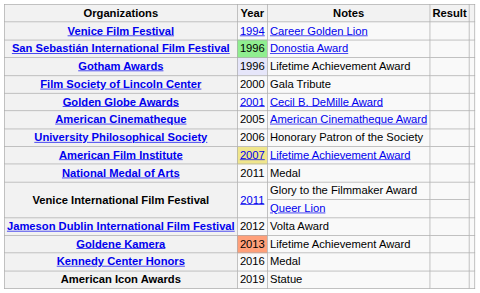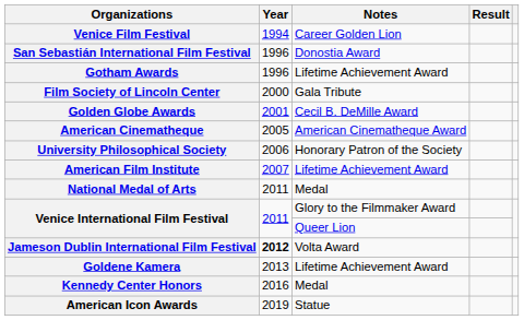San Sebastián International Film Festival | Year: lightgreen background -> no background
Gotham Awards | Year: lavender background -> no background
American Film Institute | Year: khaki background -> no background
Jameson Dublin International Film Festival | Year: normal -> bold
Goldene Kamera | Year: lightsalmon background -> no background
